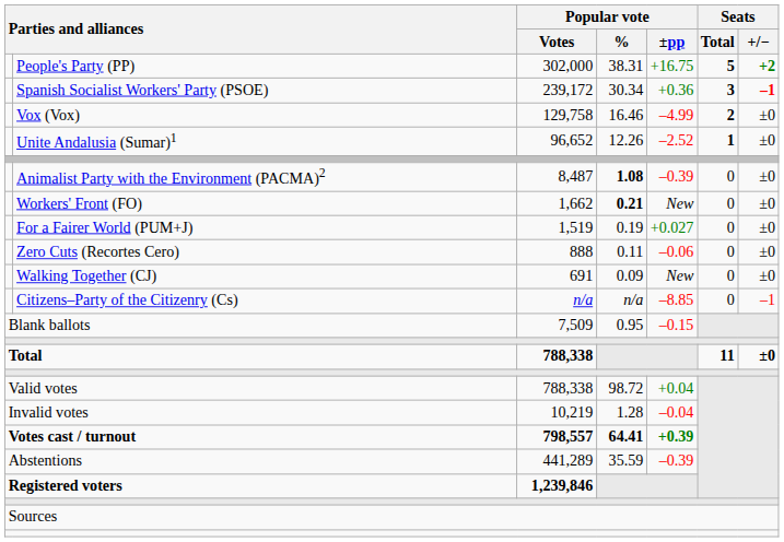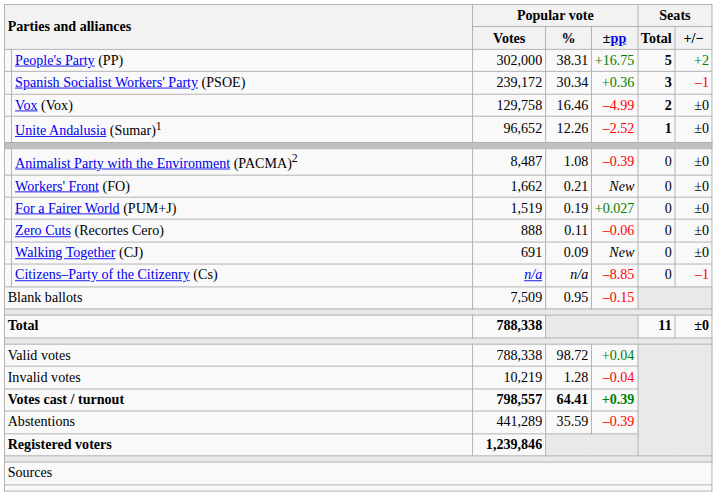People's Party (PP) | Seats / +/−: bold -> normal
Spanish Socialist Workers' Party (PSOE) | Seats / +/−: bold -> normal
Animalist Party with the Environment (PACMA)2 | Popular vote / %: bold -> normal
Workers' Front (FO) | Popular vote / %: bold -> normal
